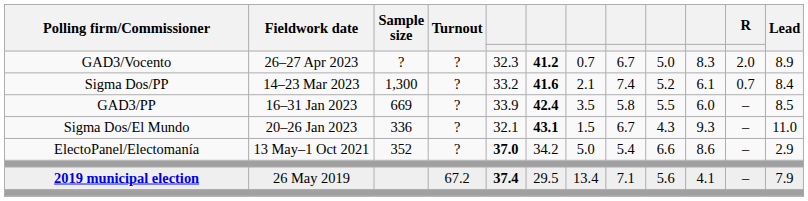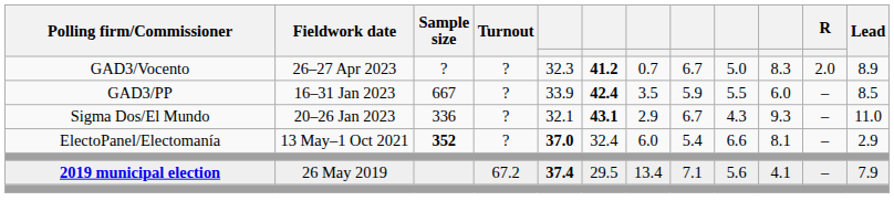- row: Sigma Dos/PP | 14–23 Mar 2023 | 1,300 | ? | 33.2 | 41.6 | 2.1 | 7.4 | 5.2 | 6.1 | 0.7 | 8.4
GAD3/PP | Sample size: 669 -> 667
GAD3/PP | column 8: 5.8 -> 5.9
Sigma Dos/El Mundo | column 7: 1.5 -> 2.9
ElectoPanel/Electomanía | Sample size: normal -> bold
ElectoPanel/Electomanía | column 6: 34.2 -> 32.4
ElectoPanel/Electomanía | column 7: 5.0 -> 6.0
ElectoPanel/Electomanía | column 10: 8.6 -> 8.1
